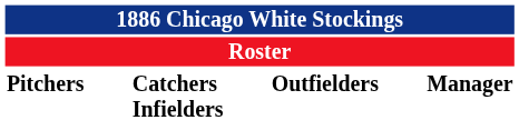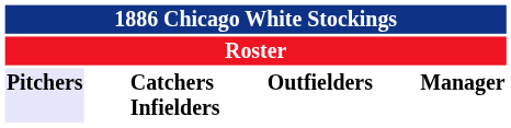Pitchers | column 1: no background -> lavender background
